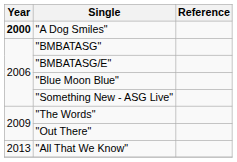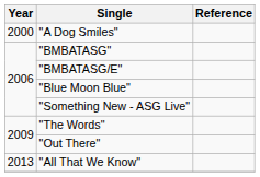"A Dog Smiles" | Year: bold -> normal
